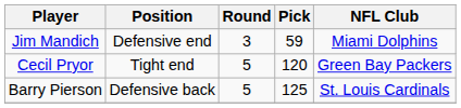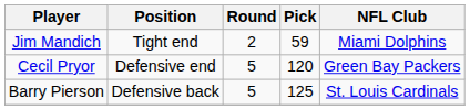Jim Mandich | Position: Defensive end -> Tight end
Jim Mandich | Round: 3 -> 2
Cecil Pryor | Position: Tight end -> Defensive end
